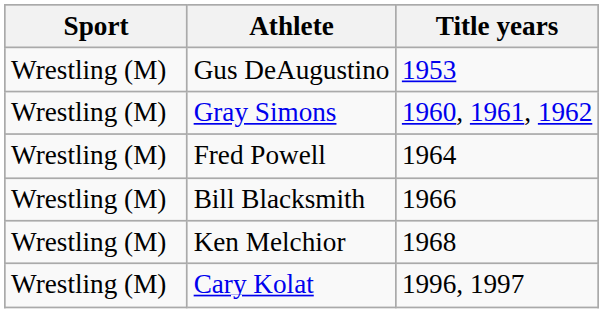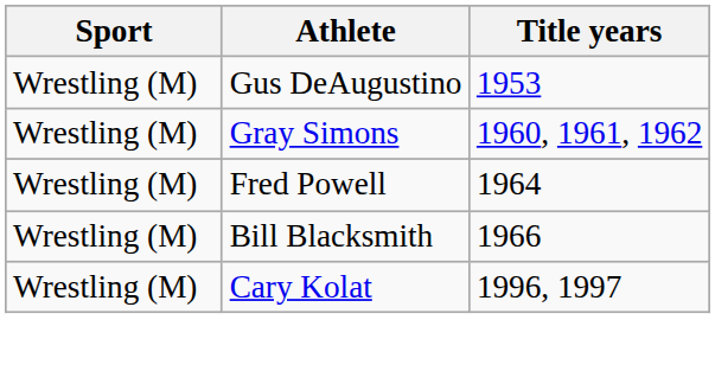- row: Wrestling (M) | Ken Melchior | 1968
